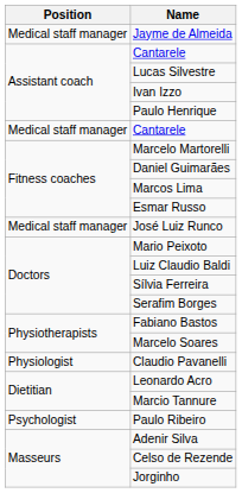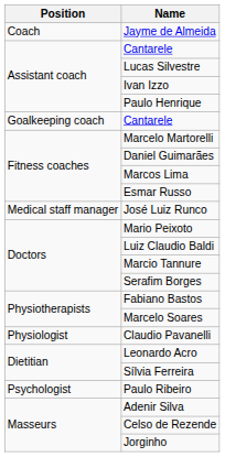row 2 | Position: Medical staff manager -> Coach
row 7 | Position: Medical staff manager -> Goalkeeping coach
row 15 | Name: Sílvia Ferreira -> Marcio Tannure
row 21 | Name: Marcio Tannure -> Sílvia Ferreira
